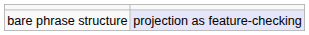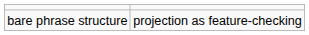bare phrase structure | column 2: lavender background -> no background
